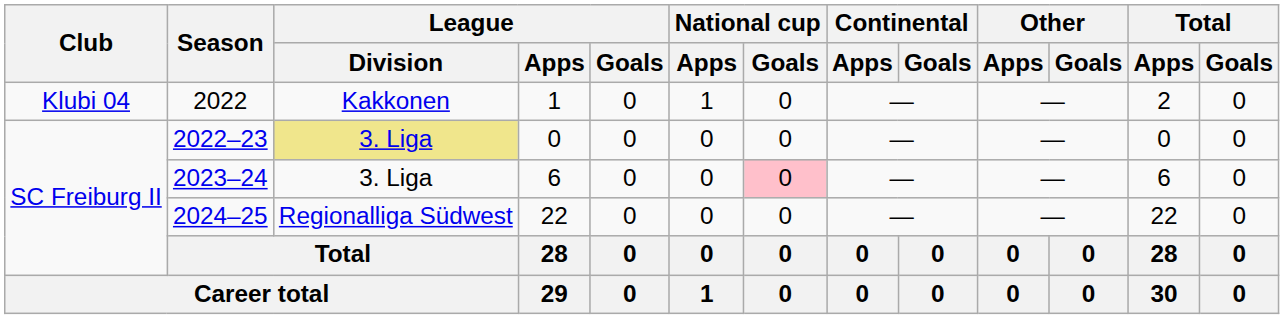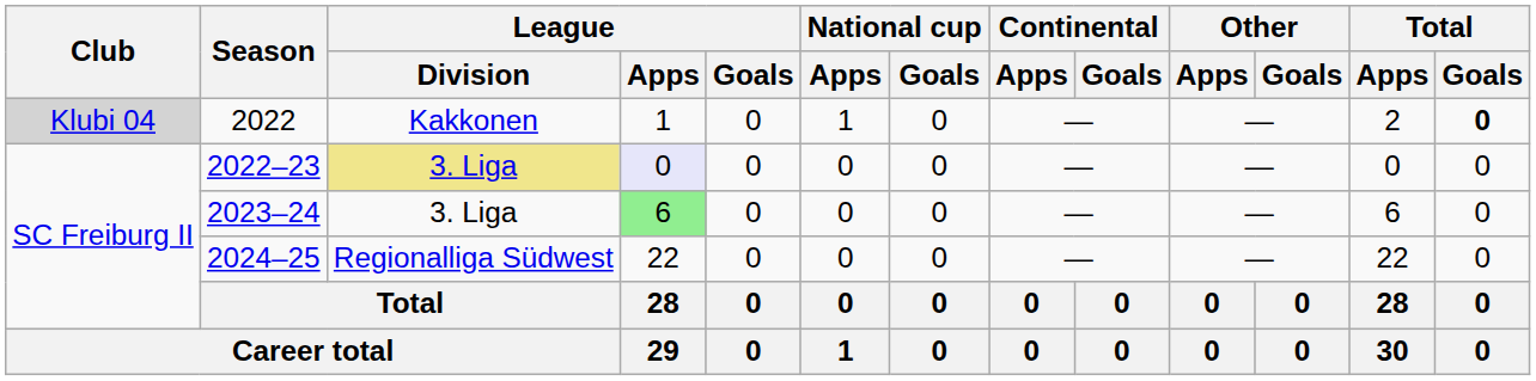2022 | Club: no background -> lightgrey background
2022 | Total / Goals: normal -> bold
2022–23 | League / Apps: no background -> lavender background
2023–24 | League / Apps: no background -> lightgreen background
2023–24 | National cup / Goals: pink background -> no background
